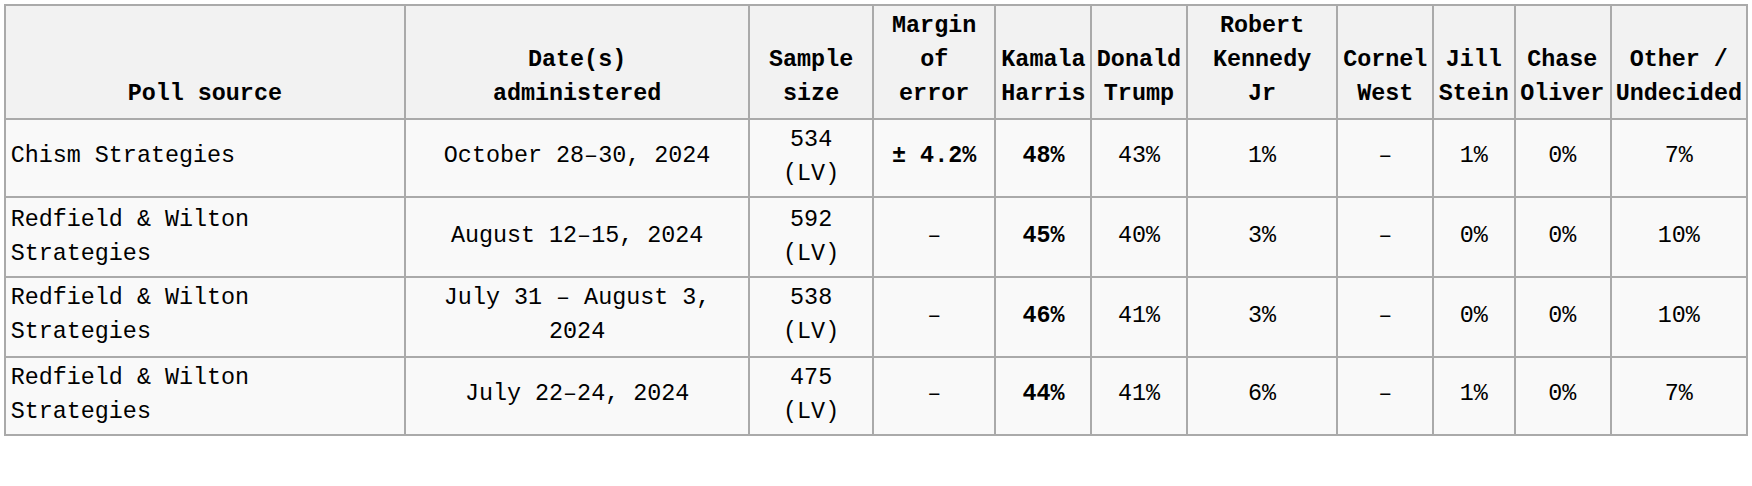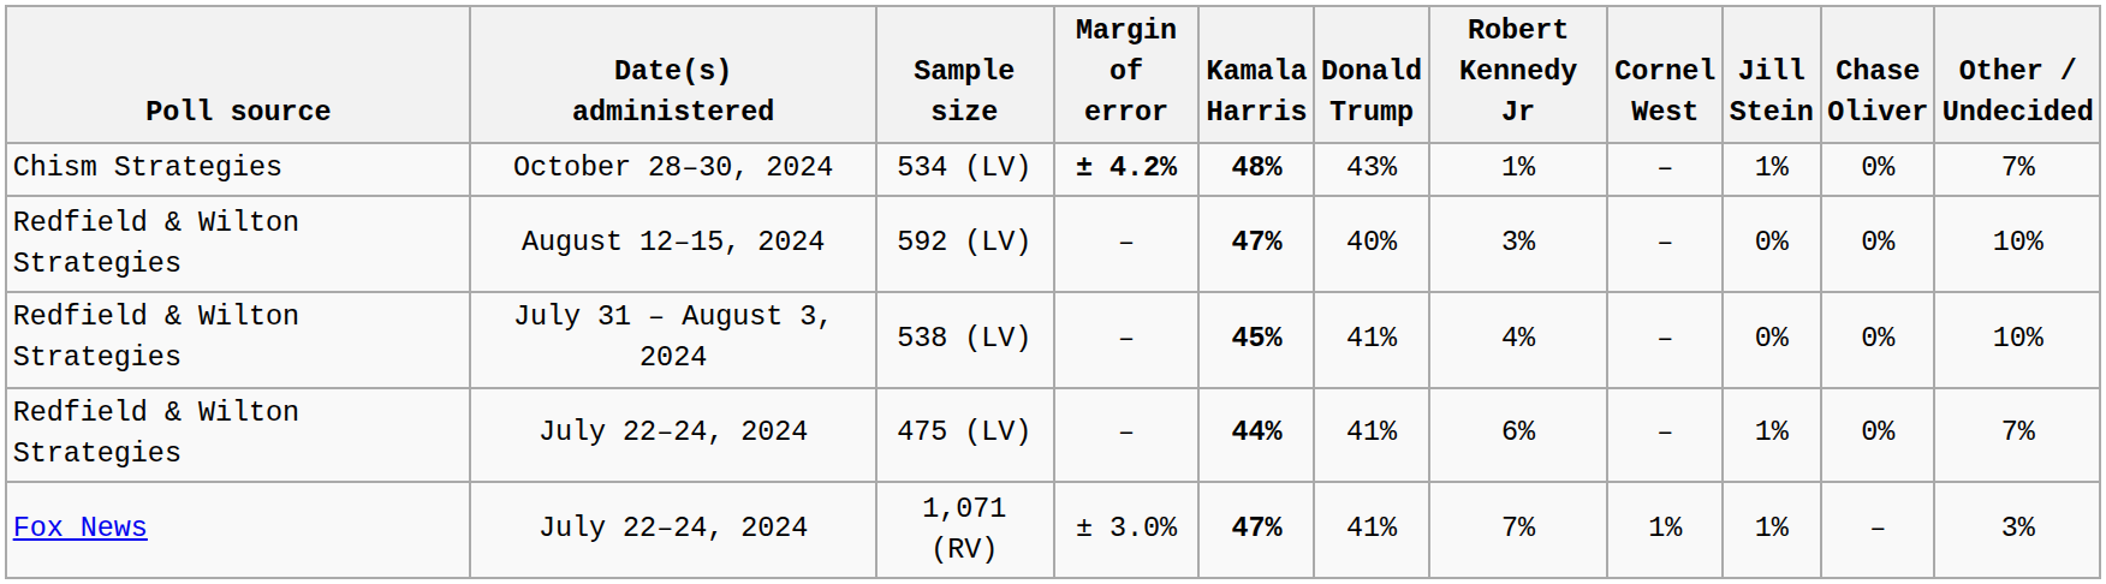592 (LV) | Kamala Harris: 45% -> 47%
538 (LV) | Kamala Harris: 46% -> 45%
538 (LV) | Robert Kennedy Jr: 3% -> 4%
+ row: Fox News | July 22–24, 2024 | 1,071 (RV) | ± 3.0% | 47% | 41% | 7% | 1% | 1% | – | 3%
